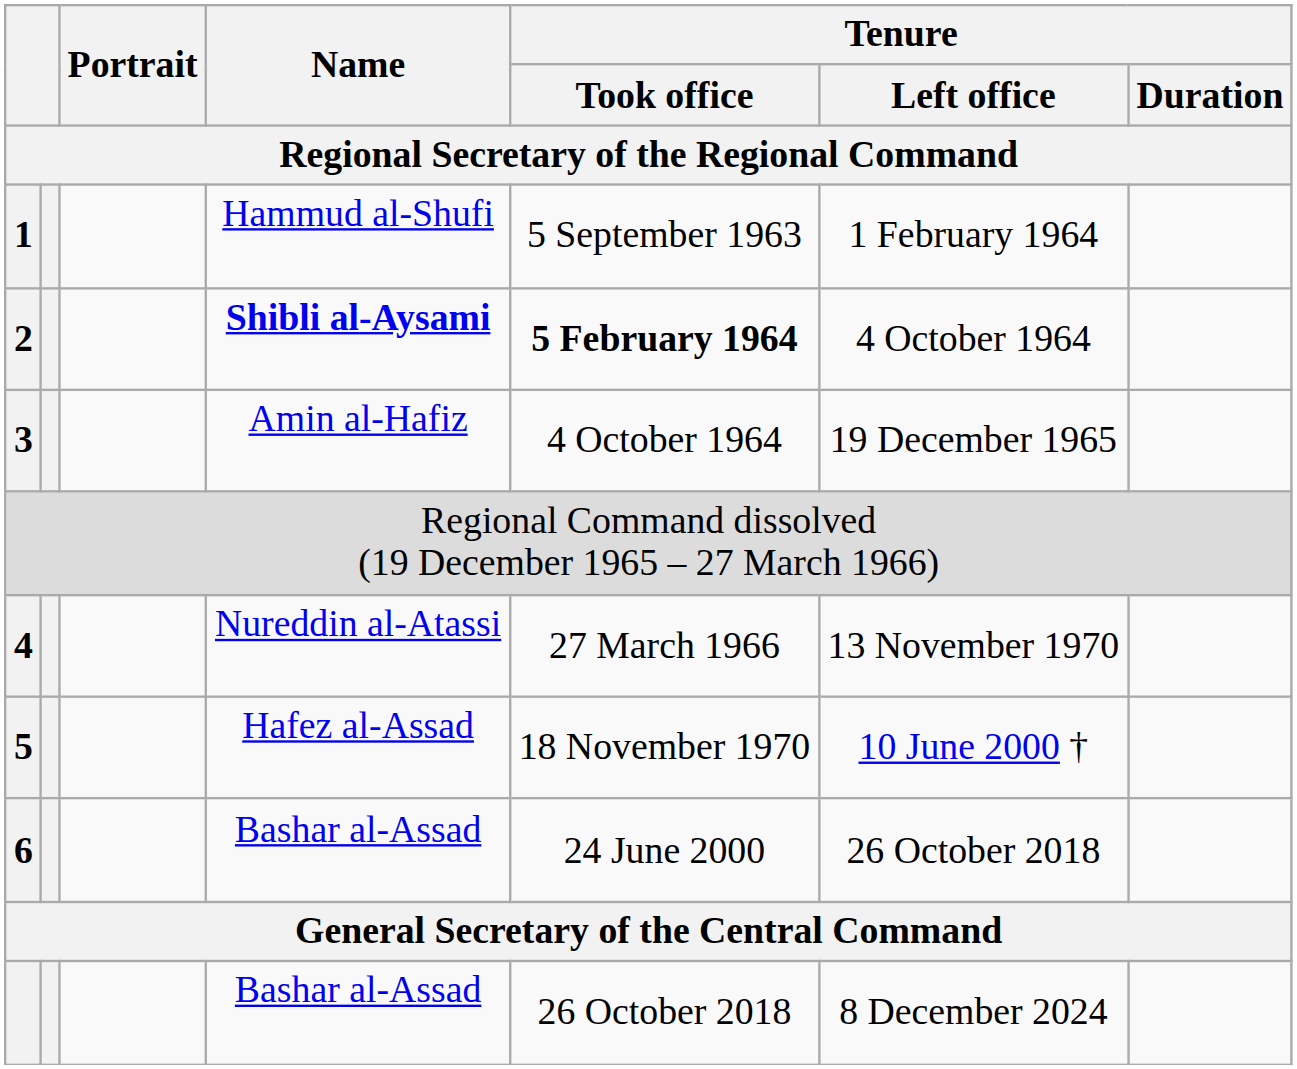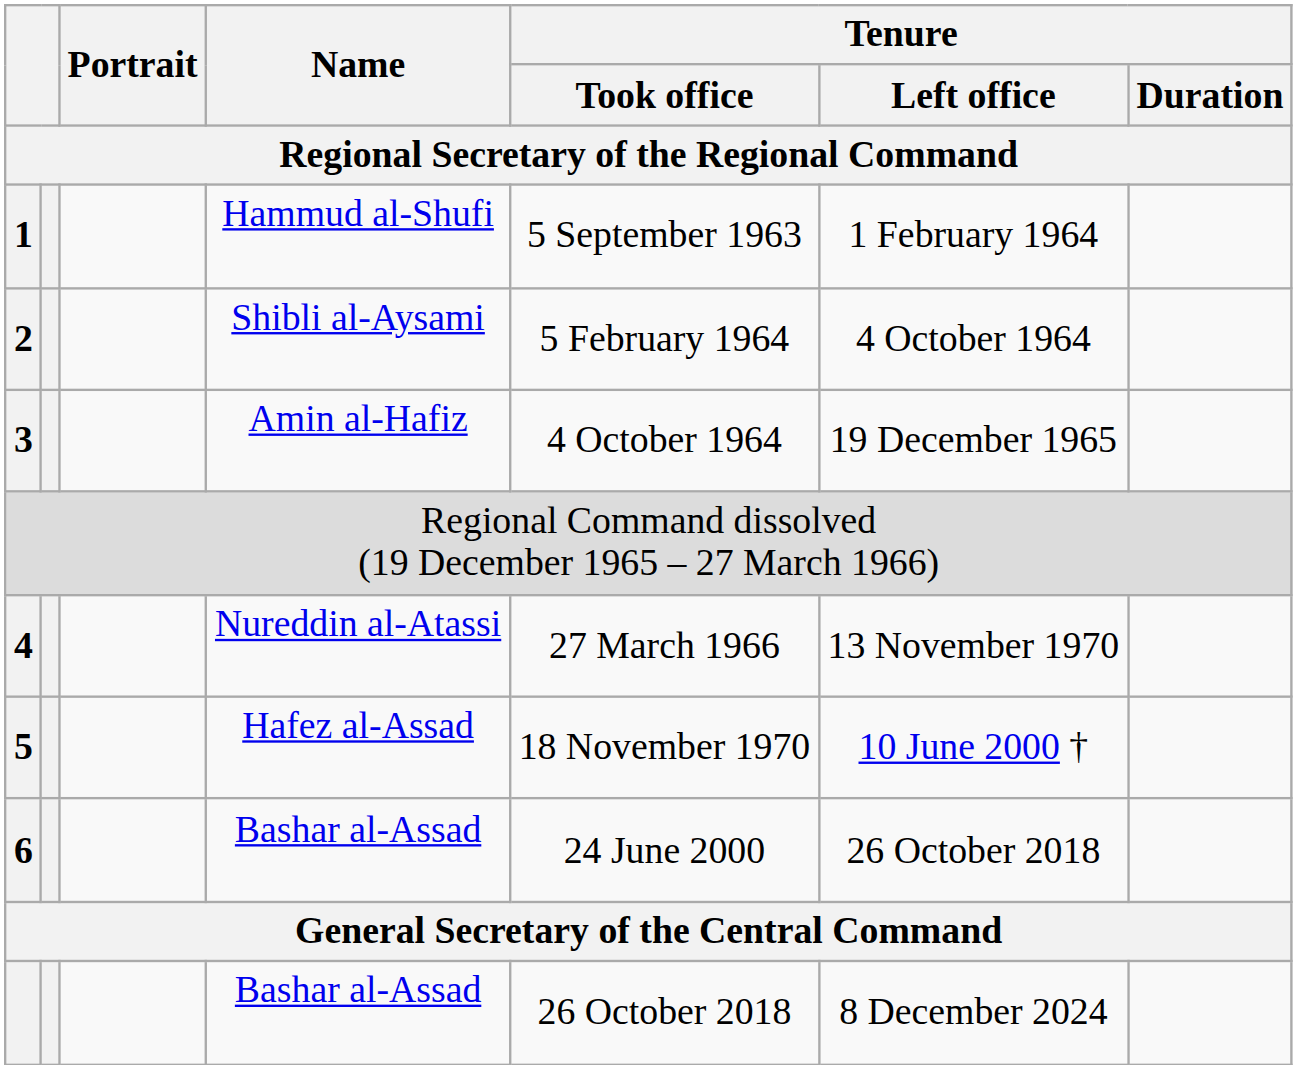2 | Name: bold -> normal
2 | Tenure / Took office: bold -> normal
